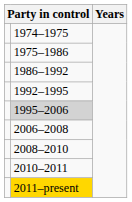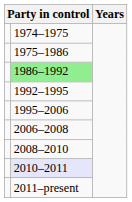1986–1992 | column 2: no background -> lightgreen background
1995–2006 | column 2: lightgrey background -> no background
2010–2011 | column 2: no background -> lavender background
2011–present | column 2: gold background -> no background
